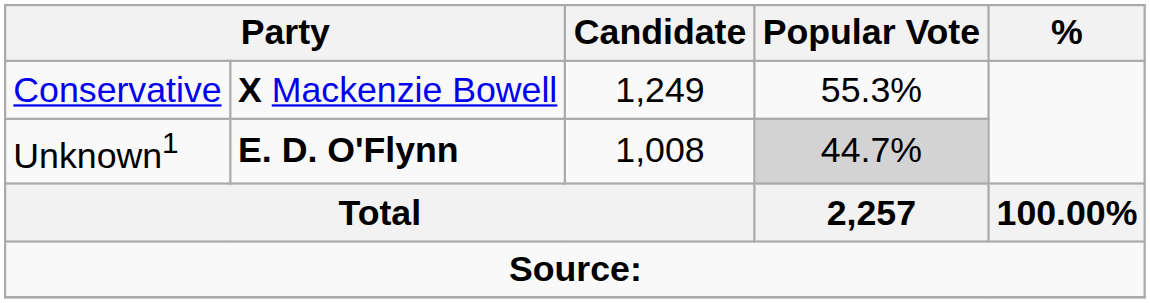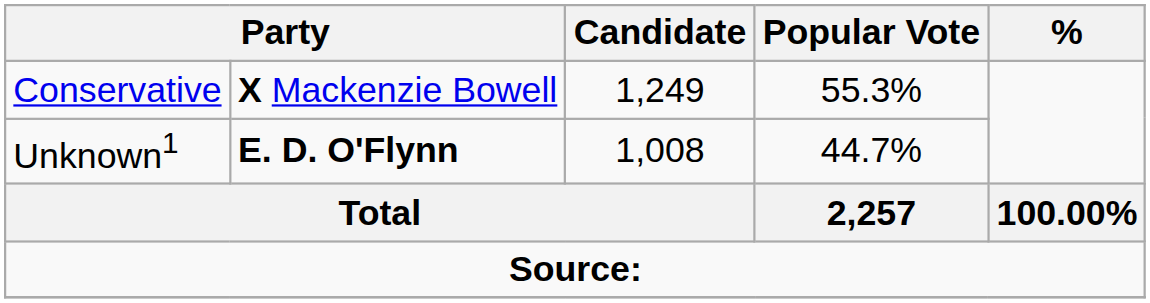Unknown1 | Popular Vote: lightgrey background -> no background
